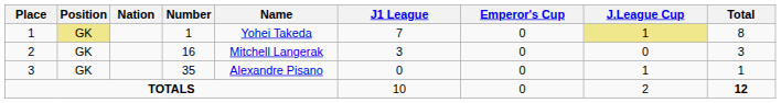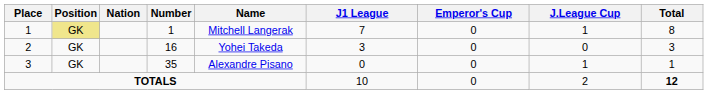row 2 | Name: Yohei Takeda -> Mitchell Langerak
row 2 | J.League Cup: khaki background -> no background
row 3 | Name: Mitchell Langerak -> Yohei Takeda
